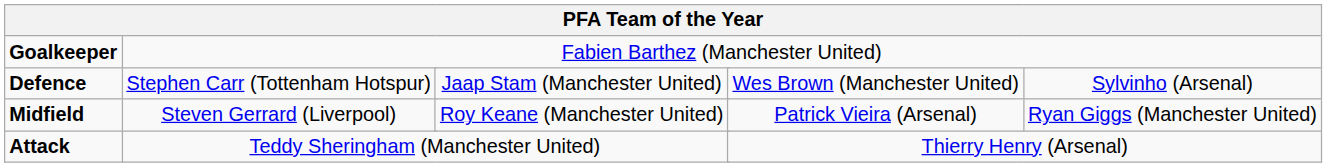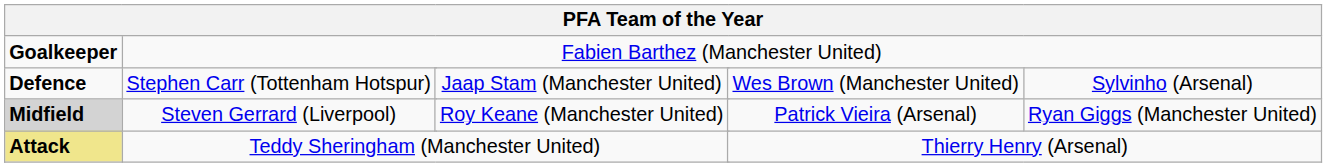Midfield | column 1: no background -> lightgrey background
Attack | column 1: no background -> khaki background
